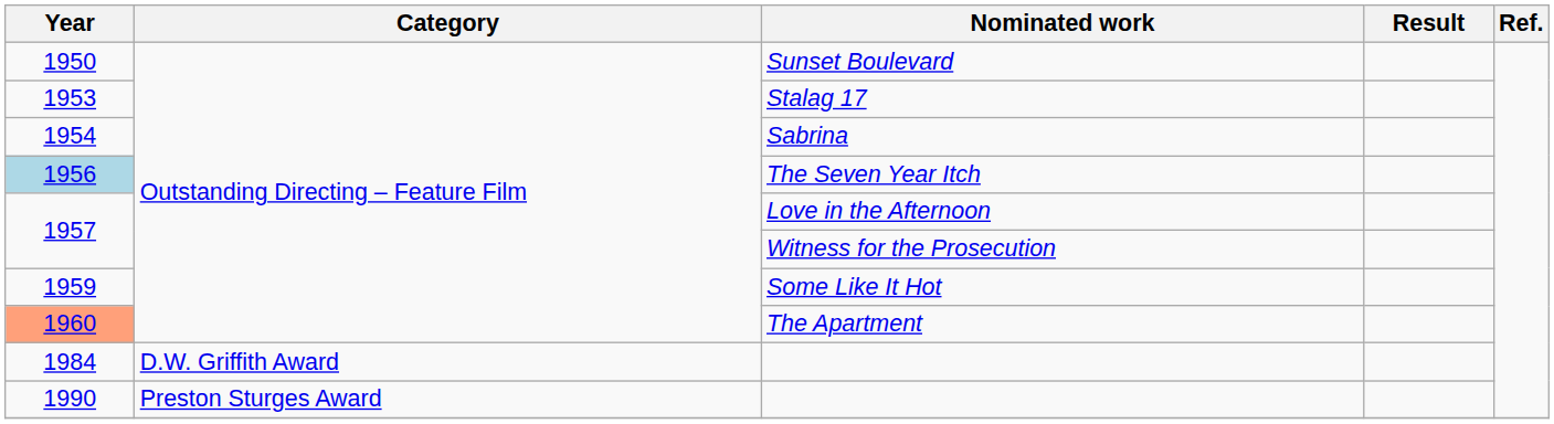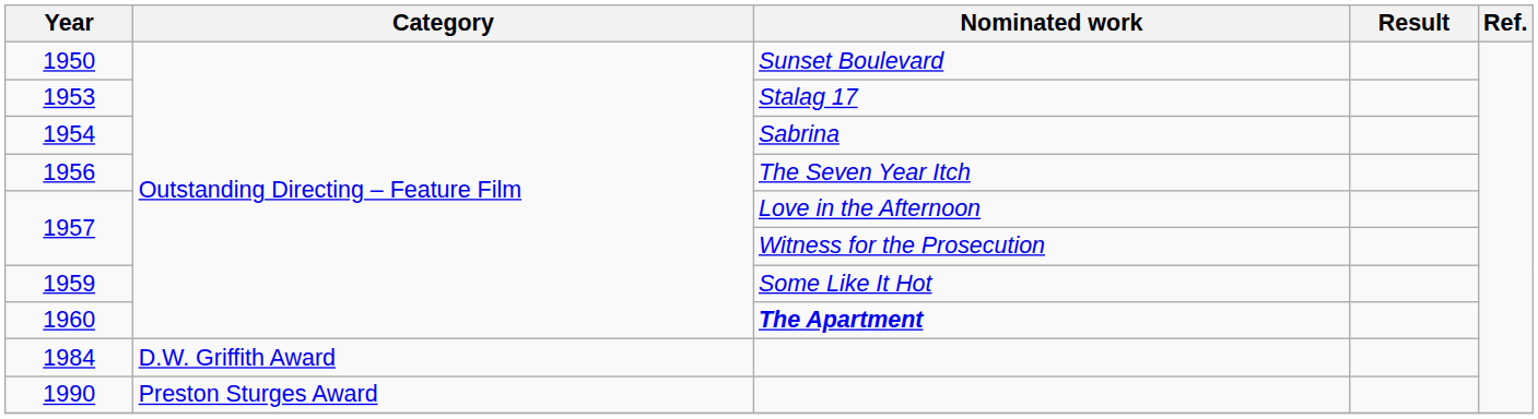The Seven Year Itch | Year: lightblue background -> no background
The Apartment | Year: lightsalmon background -> no background
The Apartment | Nominated work: normal -> bold
